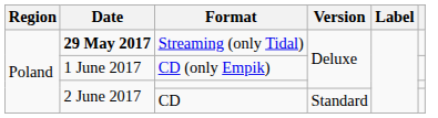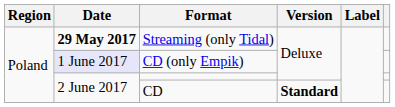CD (only Empik) | Date: no background -> lavender background
CD | Version: normal -> bold
